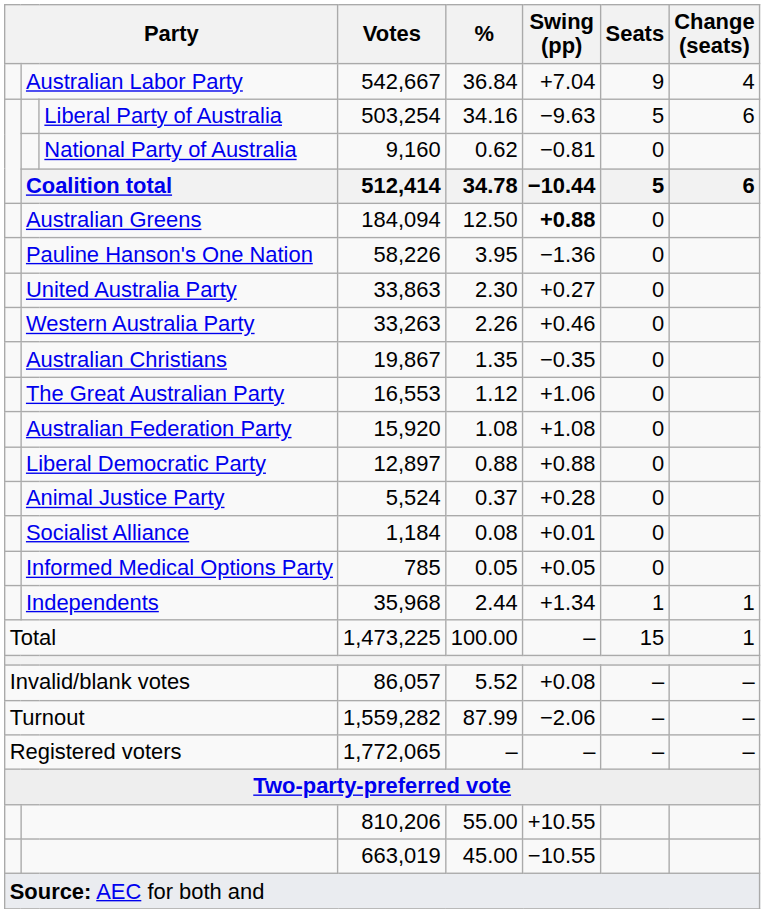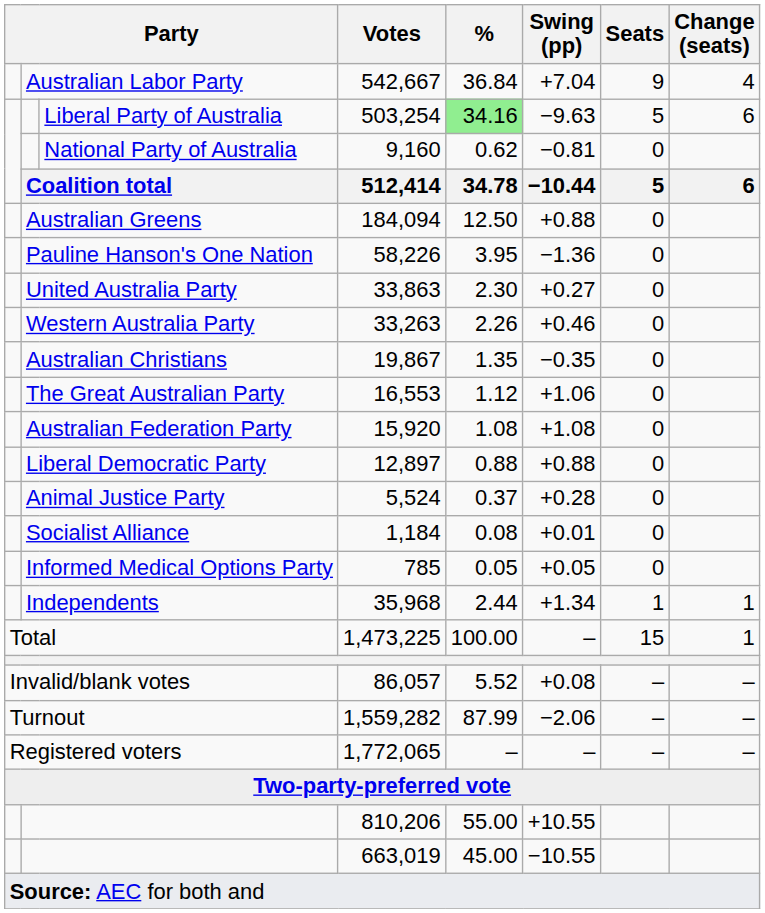Liberal Party of Australia | %: no background -> lightgreen background
Australian Greens | Swing (pp): bold -> normal
